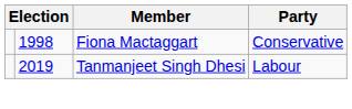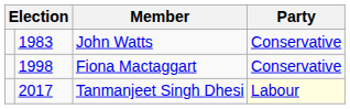+ row: 1983 | John Watts | Conservative
Tanmanjeet Singh Dhesi | column 2: 2019 -> 2017
Tanmanjeet Singh Dhesi | Party: no background -> lightyellow background
